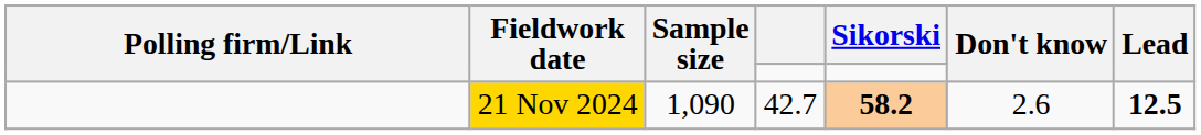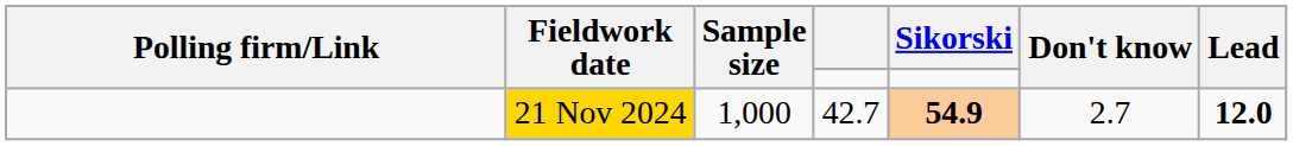row 3 | Sample size: 1,090 -> 1,000
row 3 | Sikorski: 58.2 -> 54.9
row 3 | Don't know: 2.6 -> 2.7
row 3 | Lead: 12.5 -> 12.0
